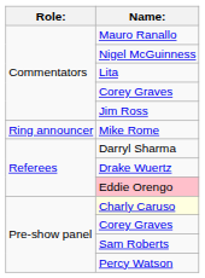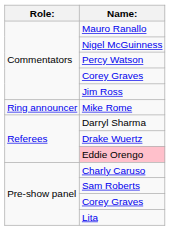row 4 | Name:: Lita -> Percy Watson
row 11 | Name:: lightyellow background -> no background
row 12 | Name:: Corey Graves -> Sam Roberts
row 13 | Name:: Sam Roberts -> Corey Graves
row 14 | Name:: Percy Watson -> Lita
